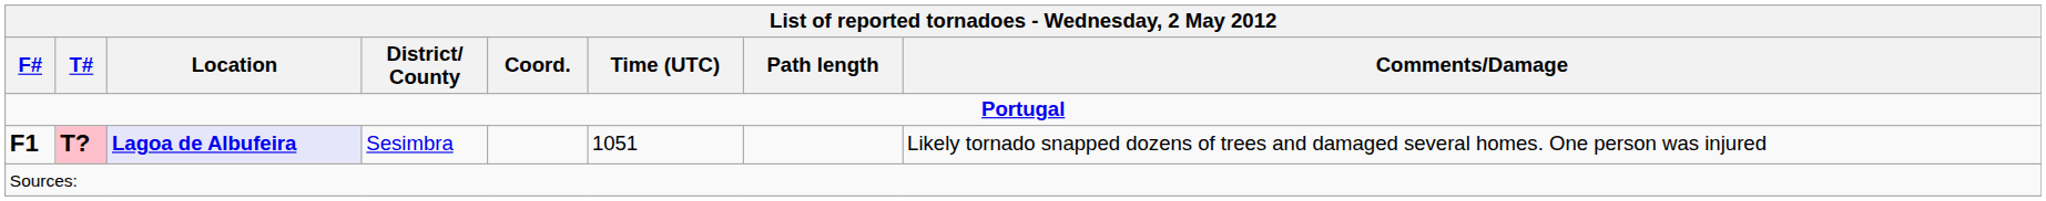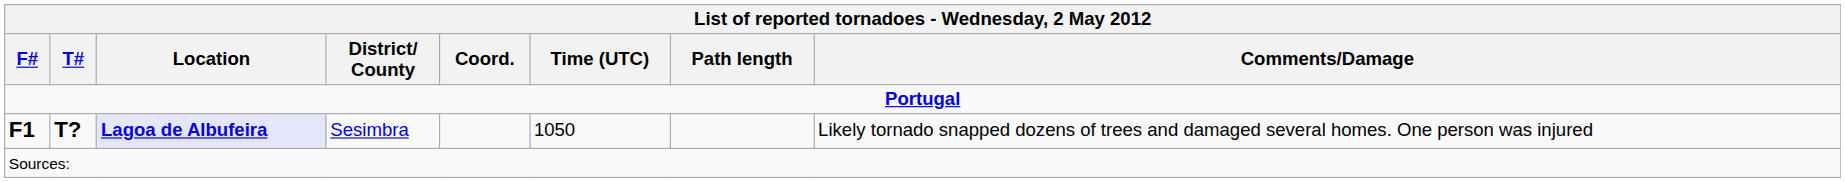F1 | T#: pink background -> no background
F1 | Time (UTC): 1051 -> 1050
